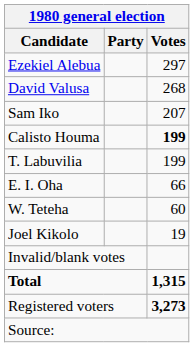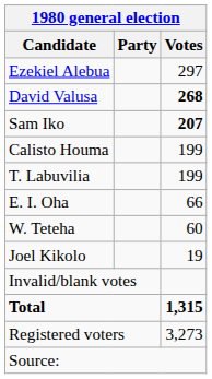David Valusa | Votes: normal -> bold
Sam Iko | Votes: normal -> bold
Calisto Houma | Votes: bold -> normal
Registered voters | Votes: bold -> normal
